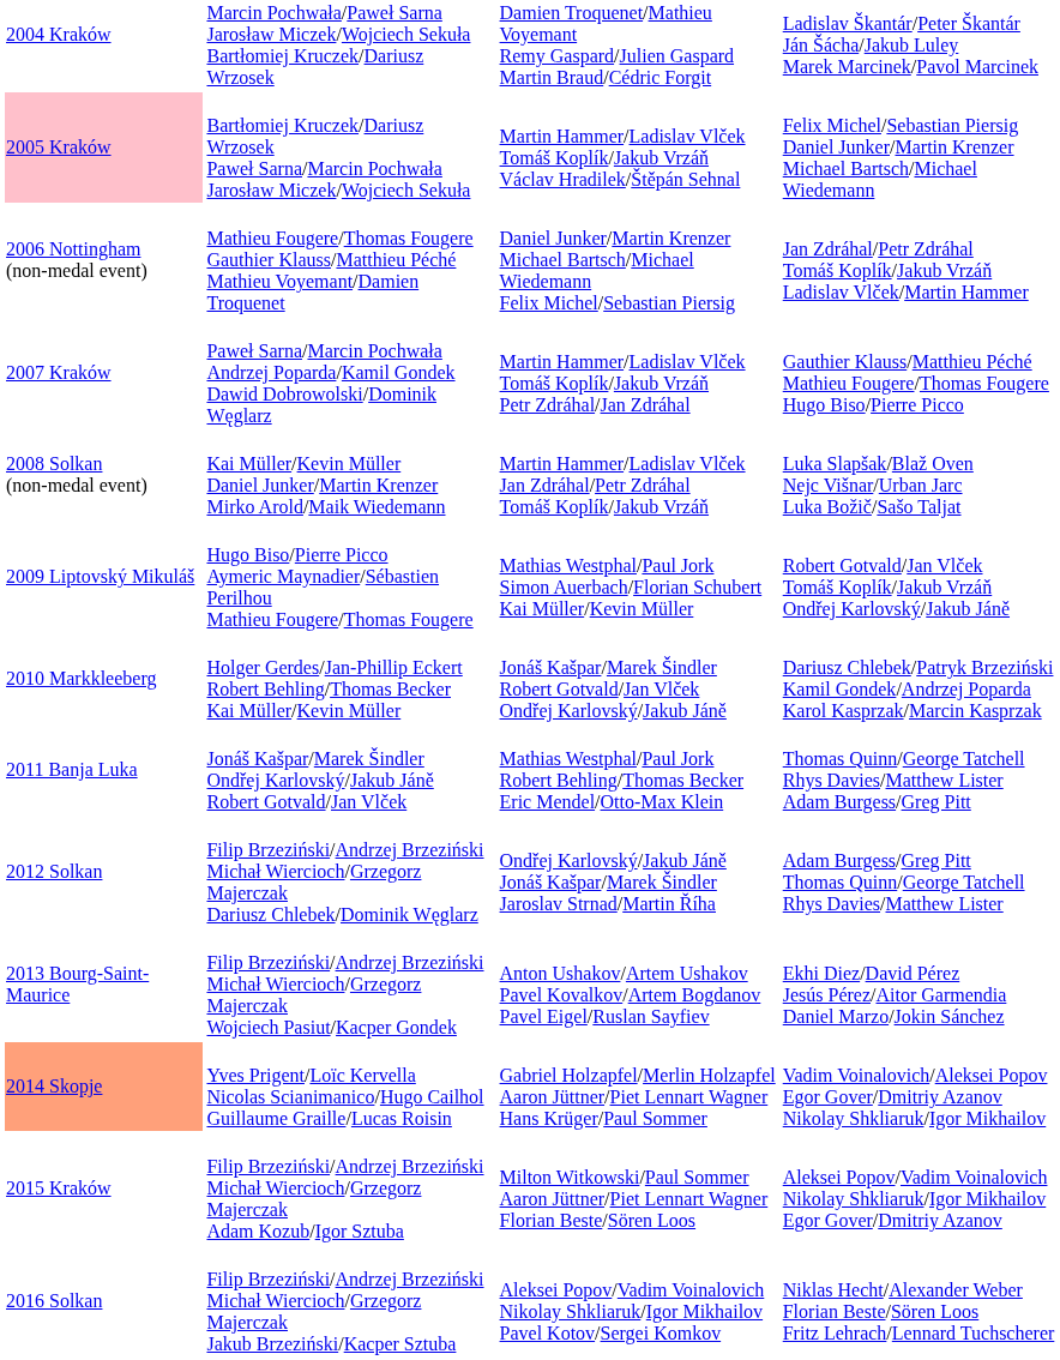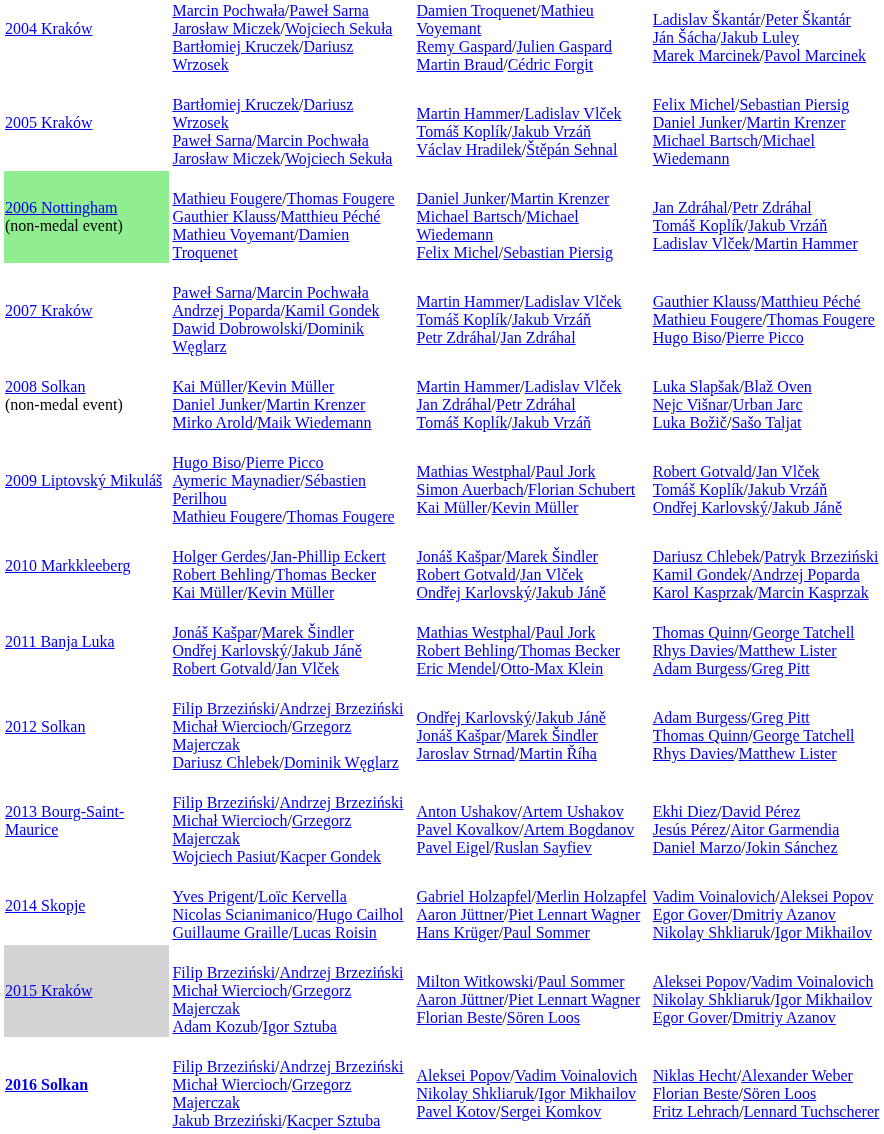2005 Kraków | column 1: pink background -> no background
2006 Nottingham (non-medal event) | column 1: no background -> lightgreen background
2014 Skopje | column 1: lightsalmon background -> no background
2015 Kraków | column 1: no background -> lightgrey background
2016 Solkan | column 1: normal -> bold
